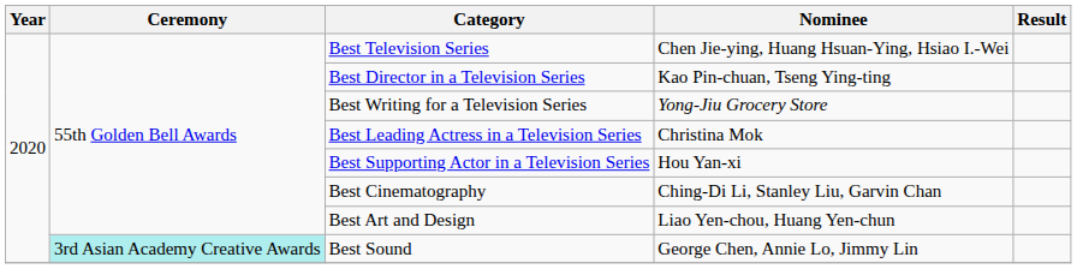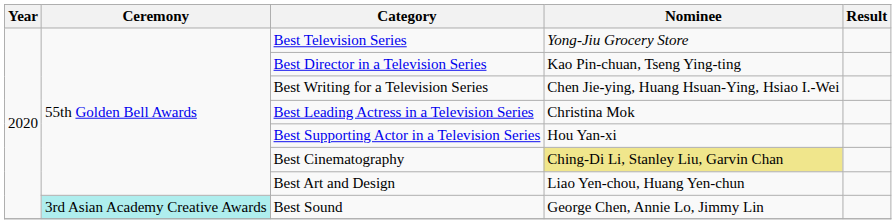Best Television Series | Nominee: Chen Jie-ying, Huang Hsuan-Ying, Hsiao I.-Wei -> Yong-Jiu Grocery Store
Best Writing for a Television Series | Nominee: Yong-Jiu Grocery Store -> Chen Jie-ying, Huang Hsuan-Ying, Hsiao I.-Wei
Best Cinematography | Nominee: no background -> khaki background
